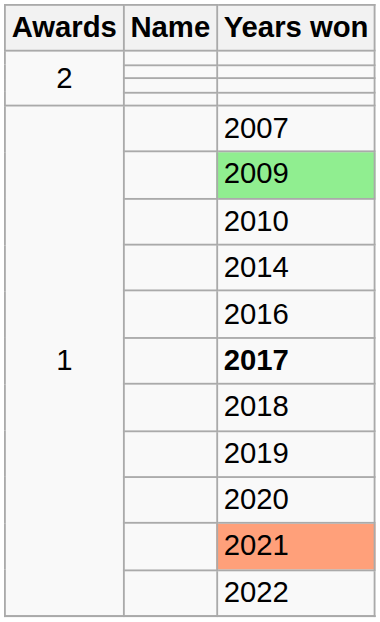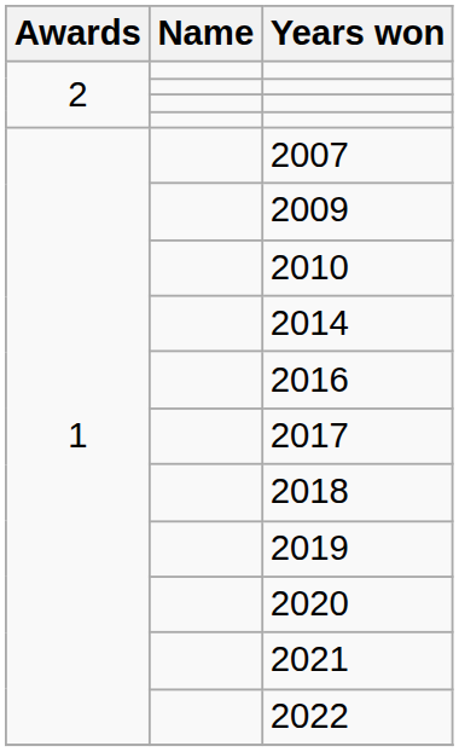2009 | Years won: lightgreen background -> no background
2017 | Years won: bold -> normal
2021 | Years won: lightsalmon background -> no background
